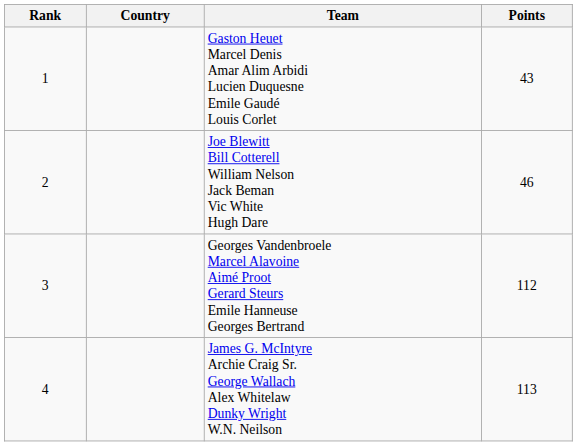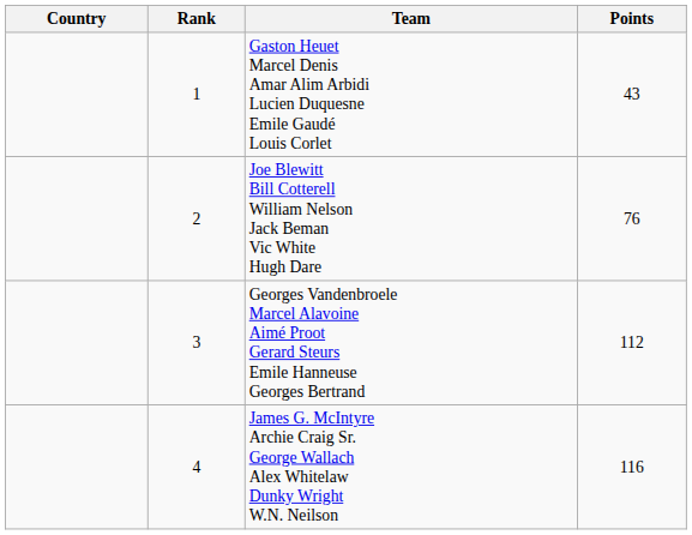columns swapped: Rank <-> Country
row 3 | Points: 46 -> 76
row 5 | Points: 113 -> 116
